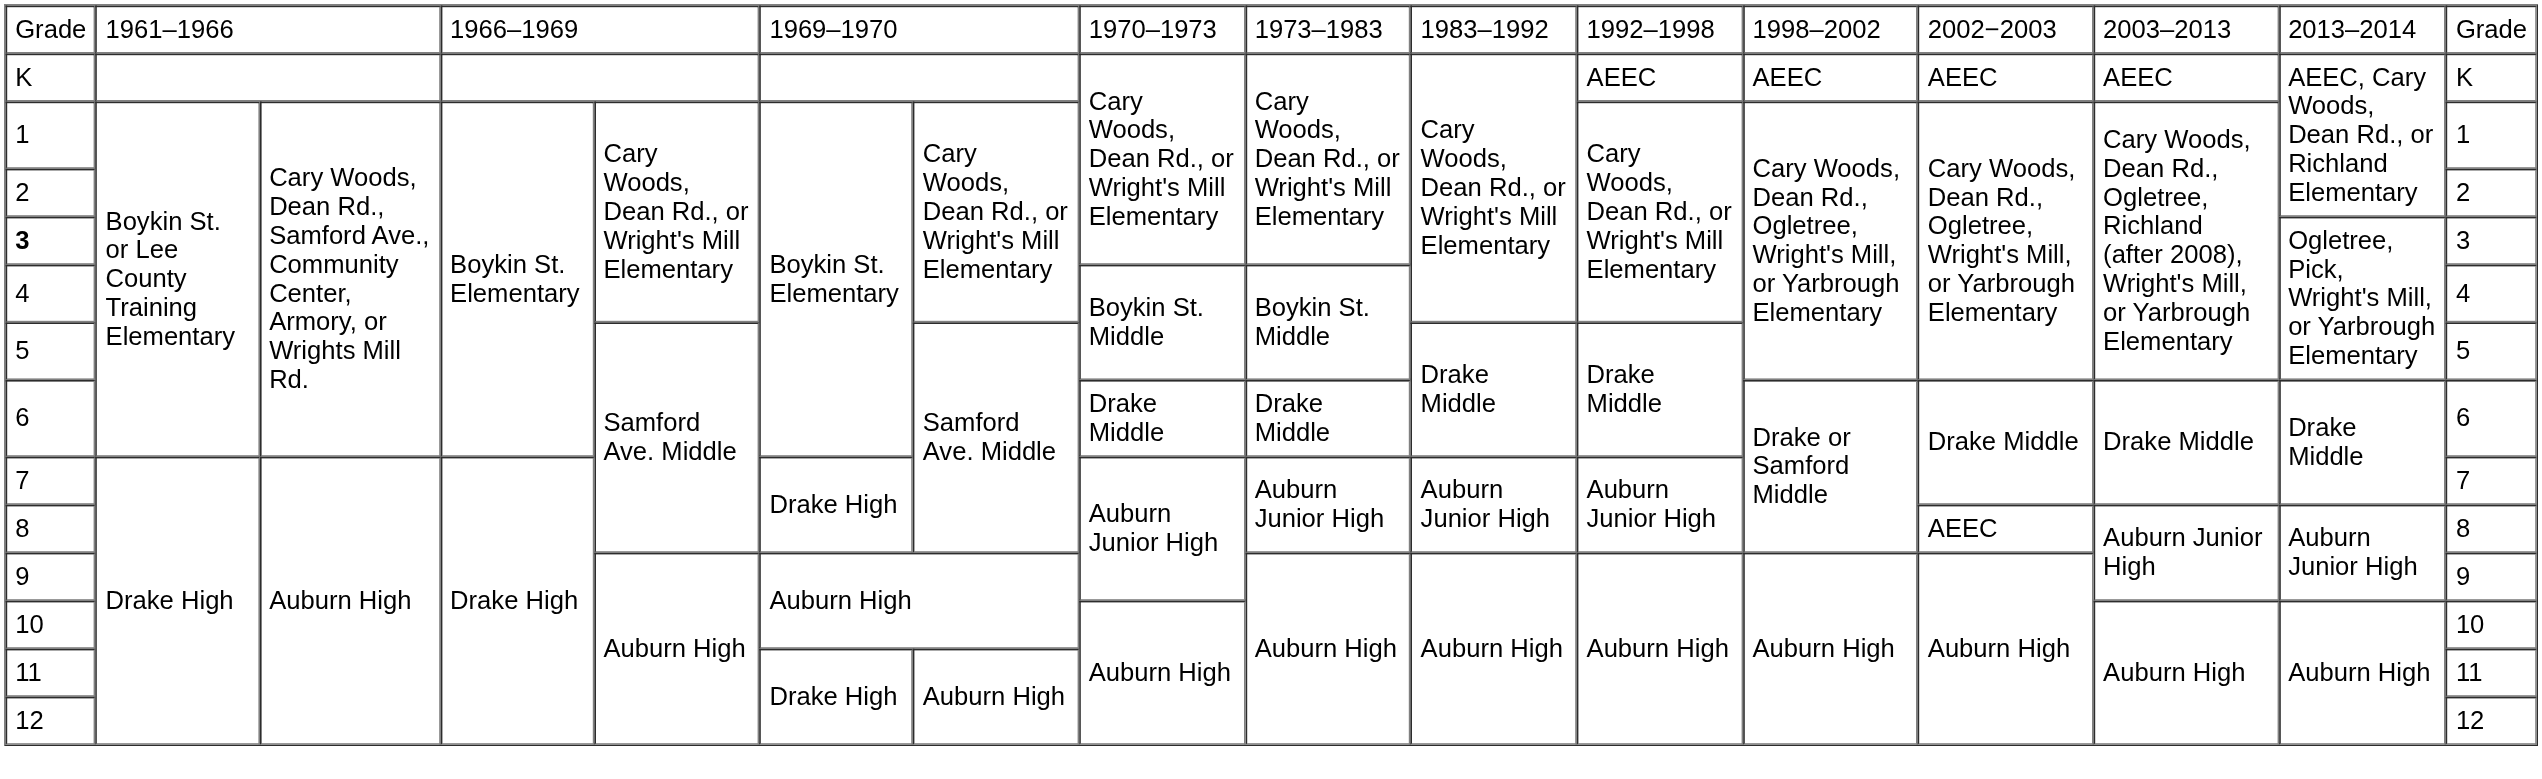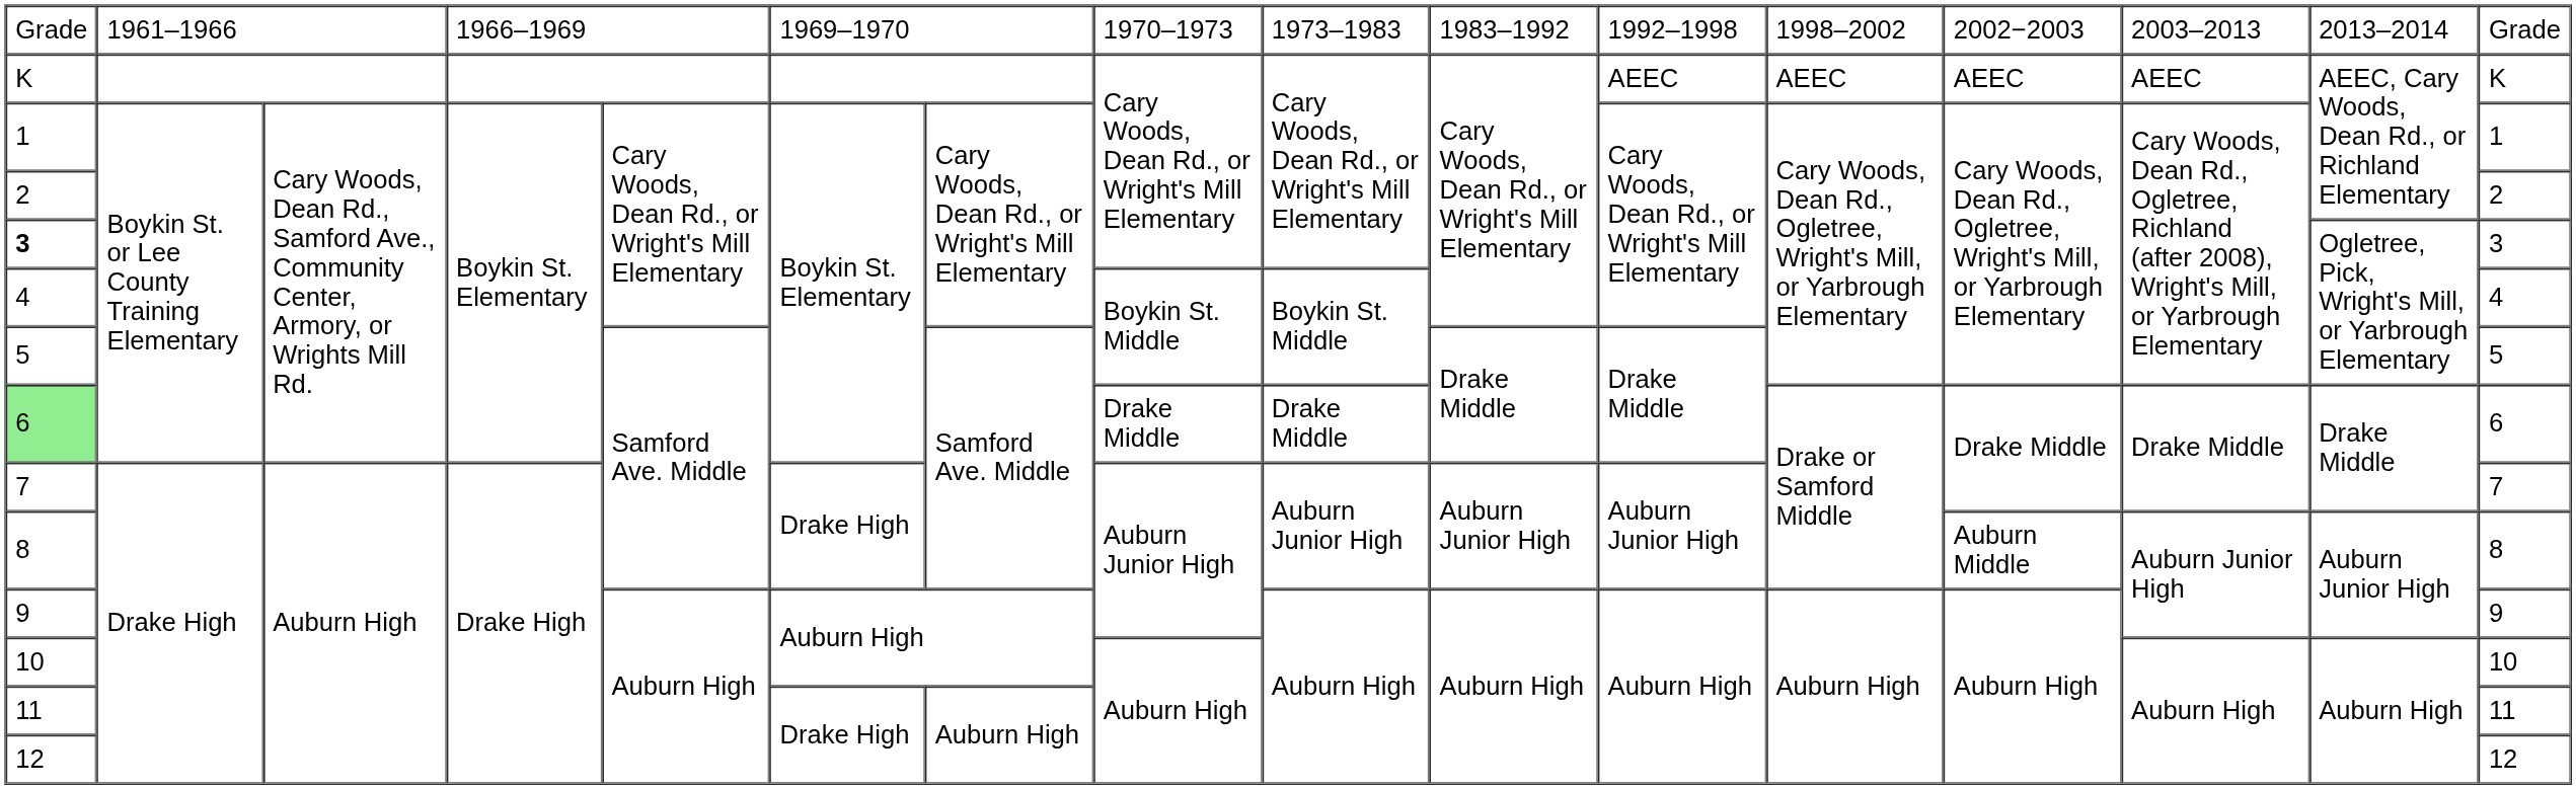row 8 | column 1: no background -> lightgreen background
row 10 | column 13: AEEC -> Auburn Middle
